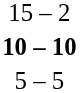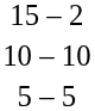10 – 10 | column 1: bold -> normal
